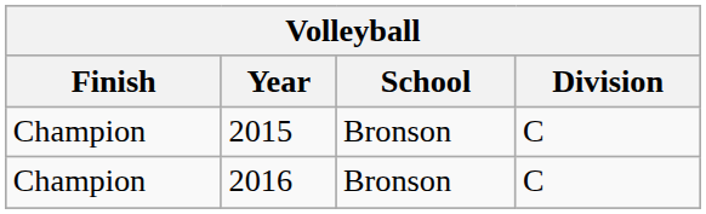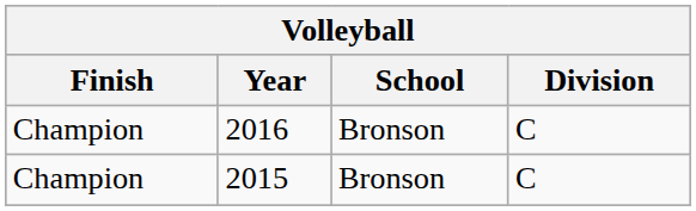rows swapped: 2015 <-> 2016
